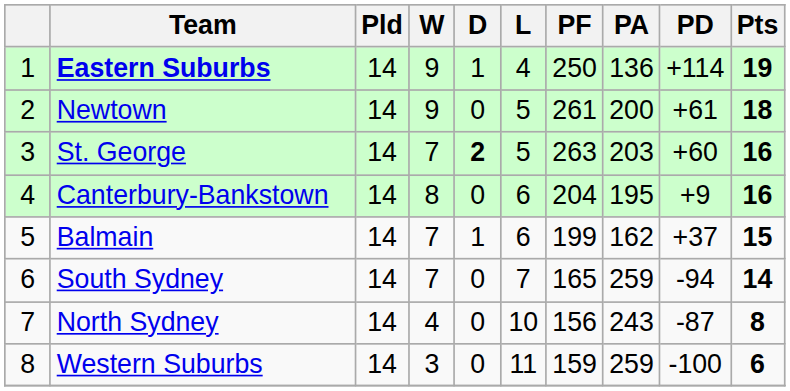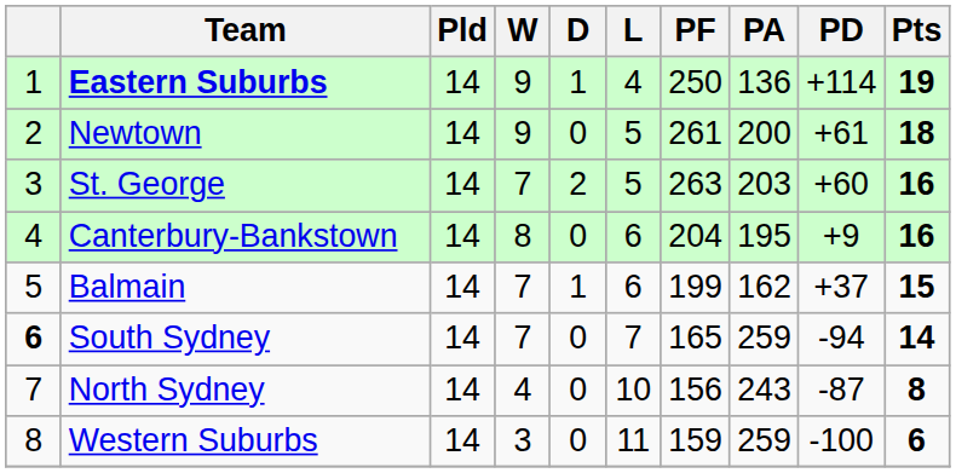St. George | D: bold -> normal
South Sydney | column 1: normal -> bold
